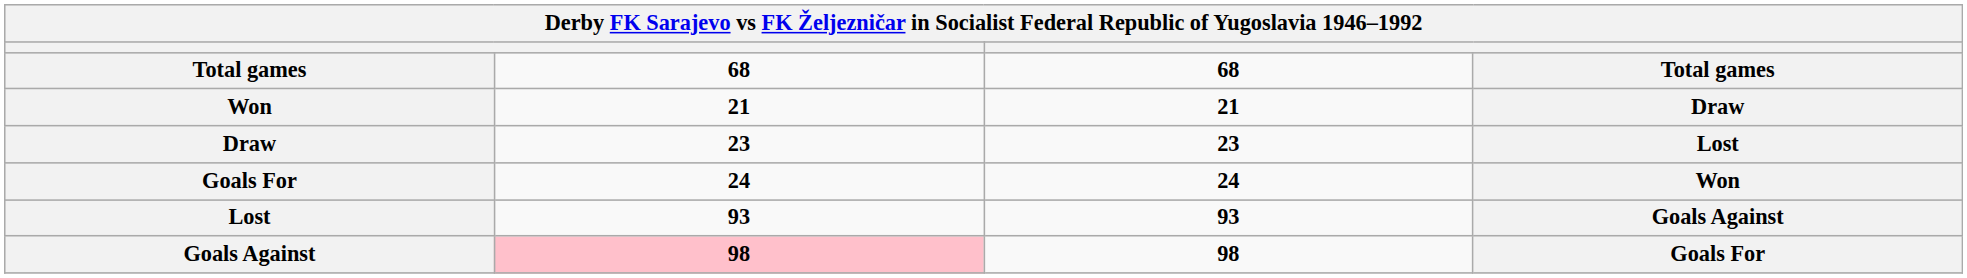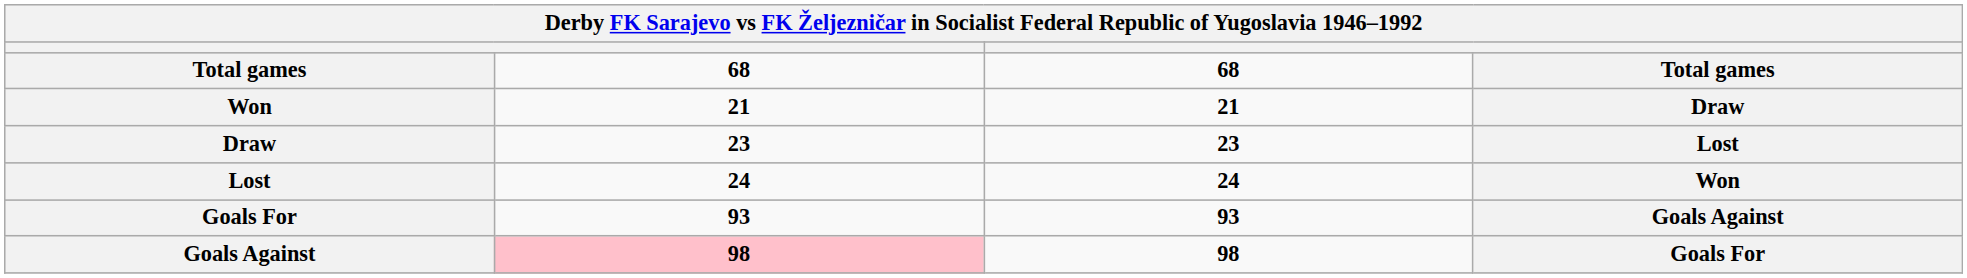row 6 | column 1: Goals For -> Lost
row 7 | column 1: Lost -> Goals For
